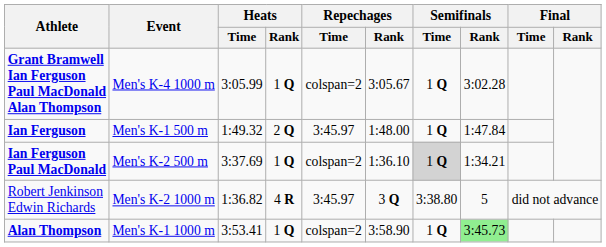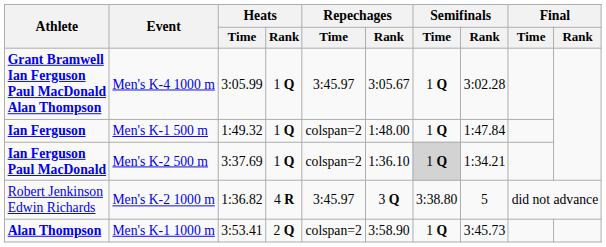Grant Bramwell Ian Ferguson Paul MacDonald Alan Thompson | Repechages / Time: colspan=2 -> 3:45.97
Ian Ferguson | Heats / Rank: 2 Q -> 1 Q
Ian Ferguson | Repechages / Time: 3:45.97 -> colspan=2
Alan Thompson | Heats / Rank: 1 Q -> 2 Q
Alan Thompson | Semifinals / Rank: lightgreen background -> no background
